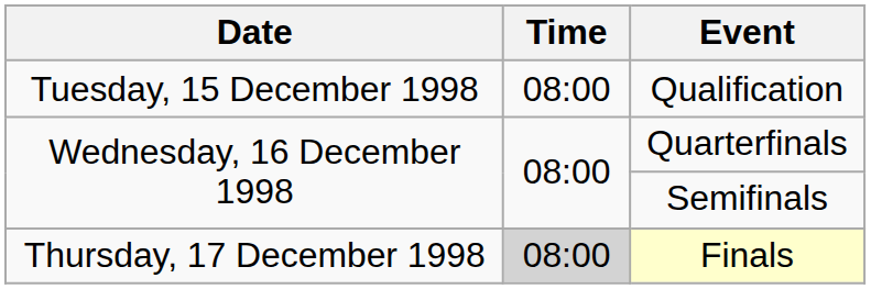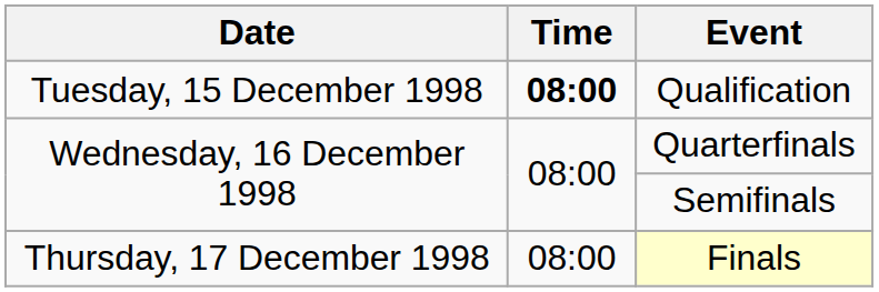Qualification | Time: normal -> bold
Finals | Time: lightgrey background -> no background
